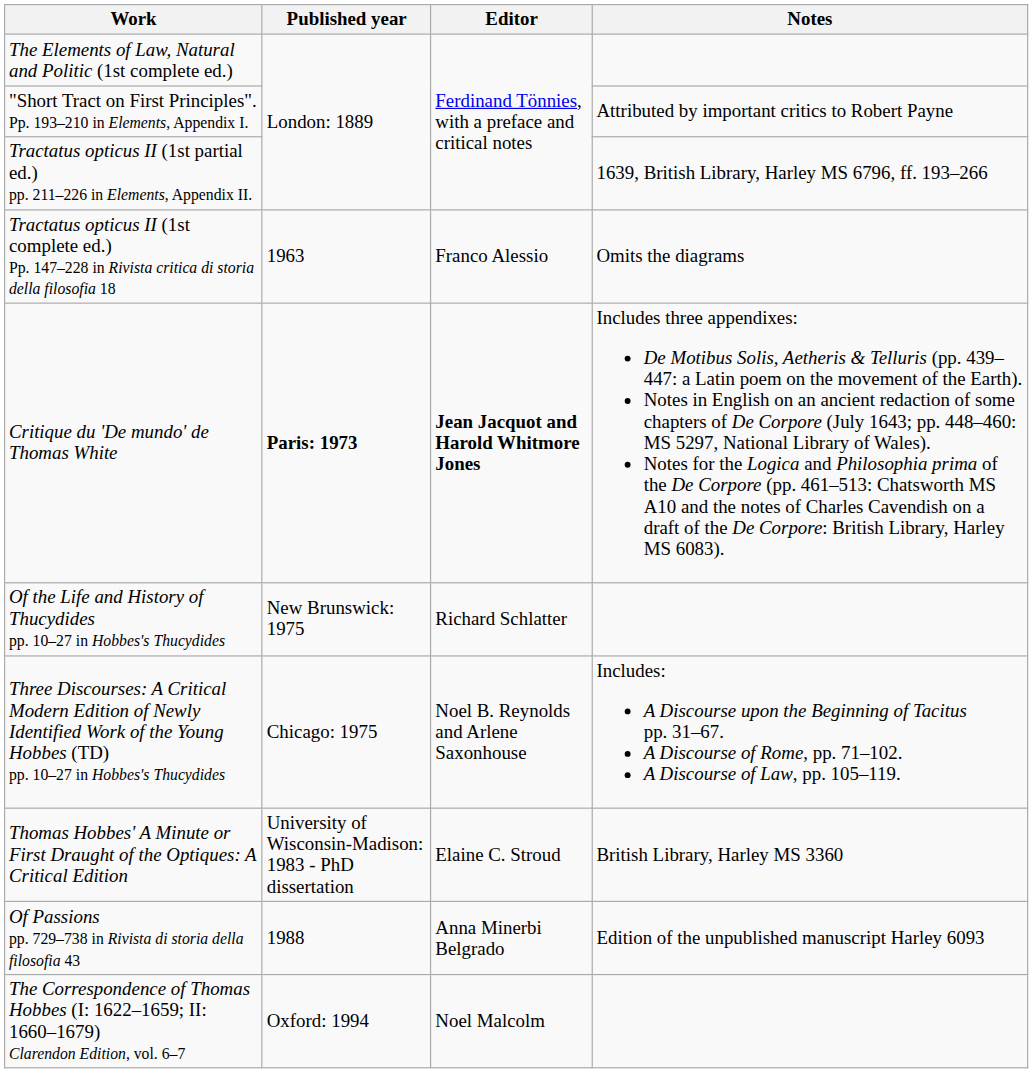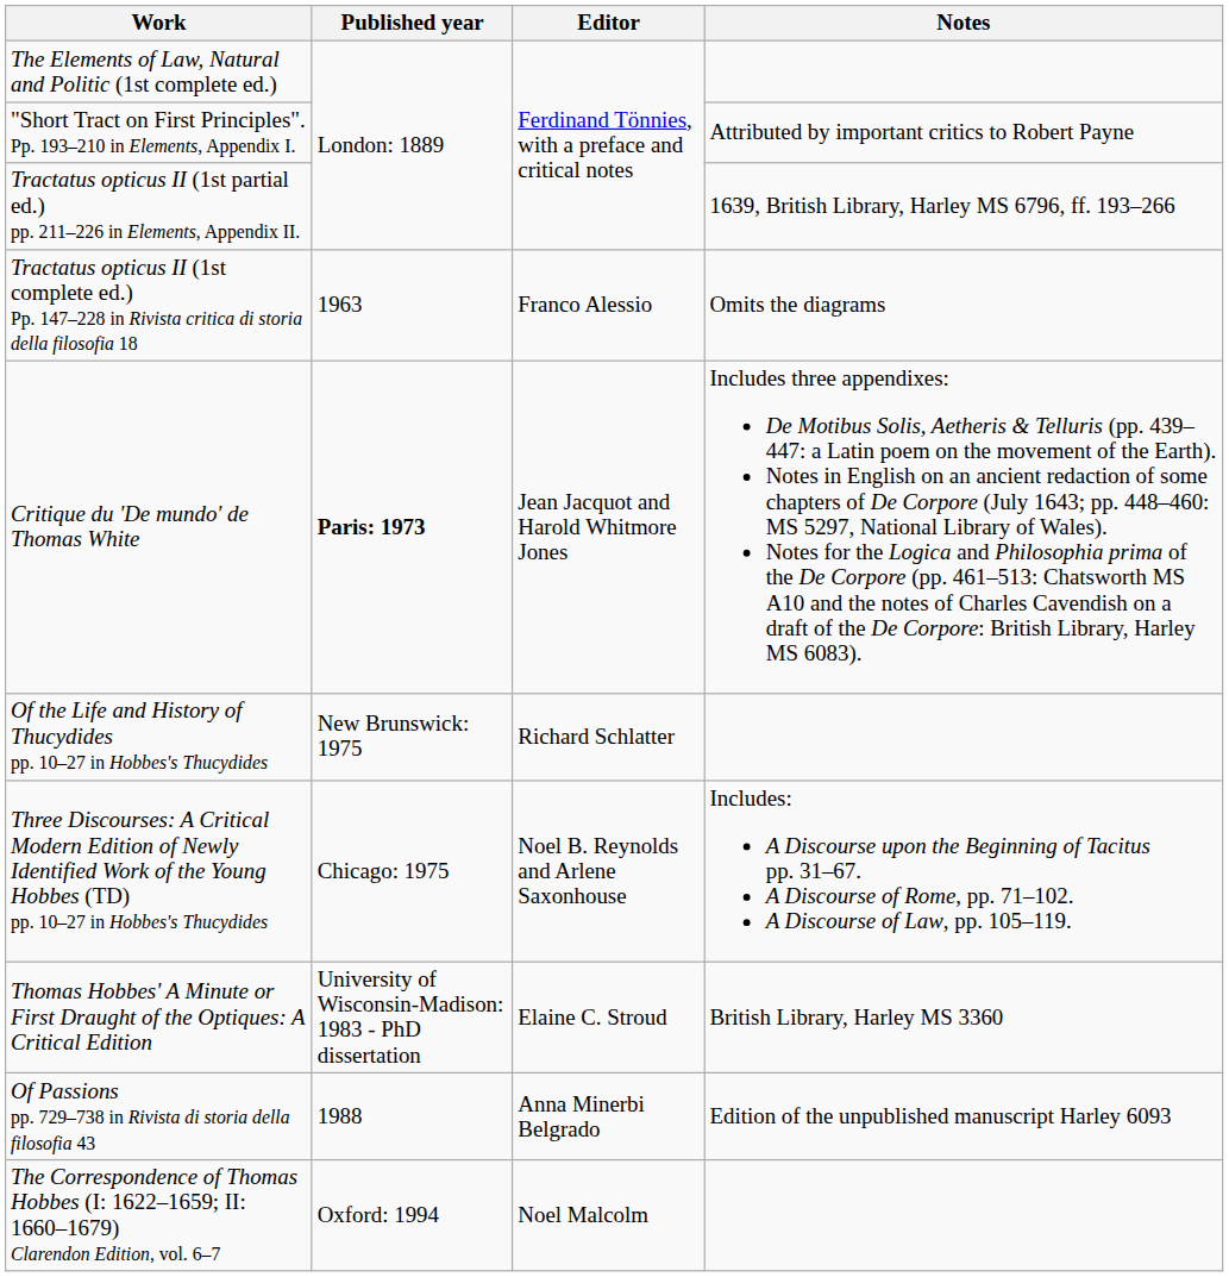Critique du 'De mundo' de Thomas White | Editor: bold -> normal
